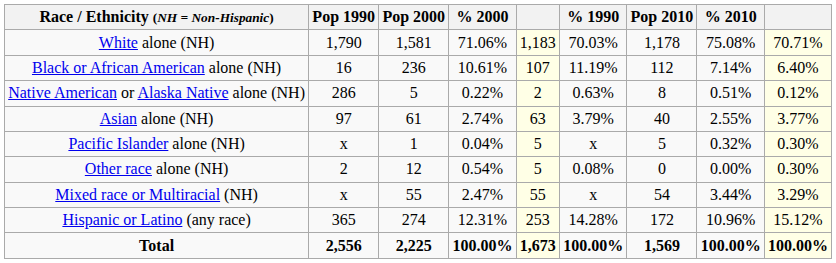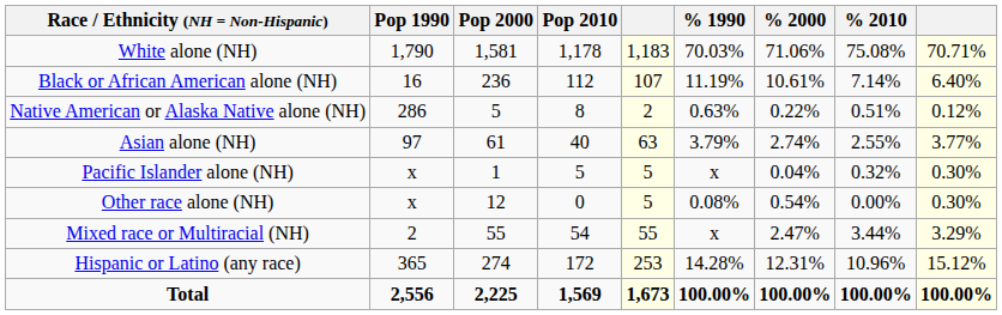columns swapped: Pop 2010 <-> % 2000
Other race alone (NH) | Pop 1990: 2 -> x
Mixed race or Multiracial (NH) | Pop 1990: x -> 2
